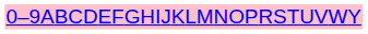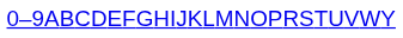row 1 | column 1: pink background -> no background
